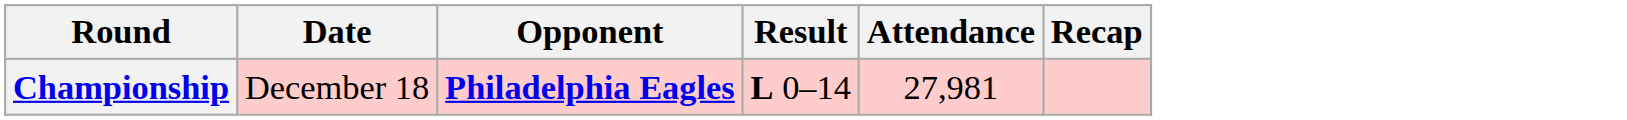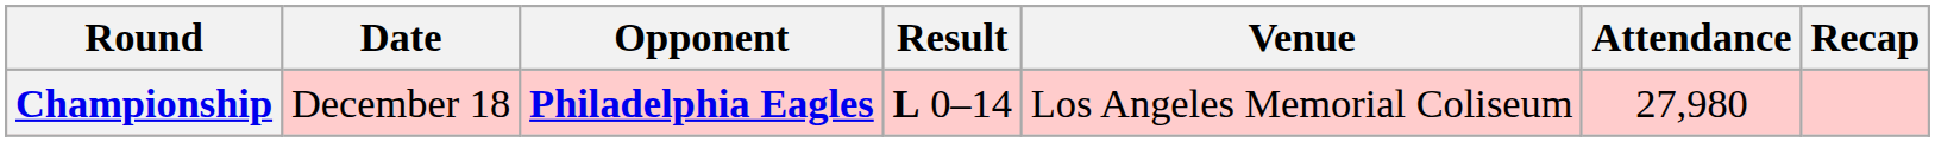+ column: Venue | Los Angeles Memorial Coliseum
Championship | Attendance: 27,981 -> 27,980
